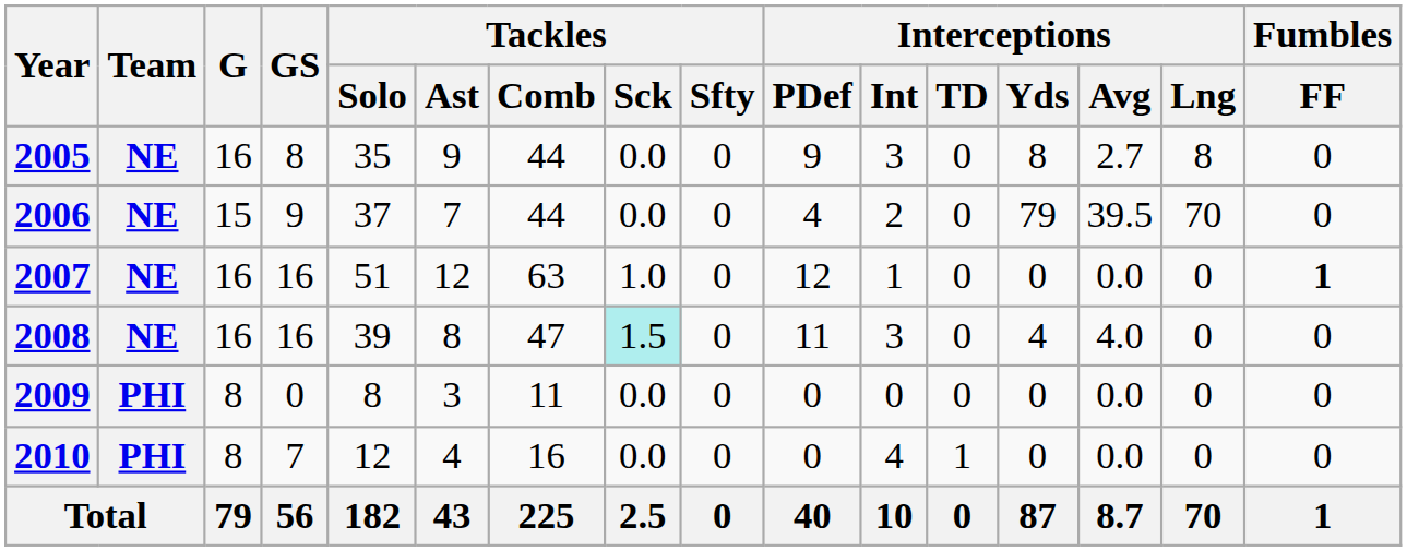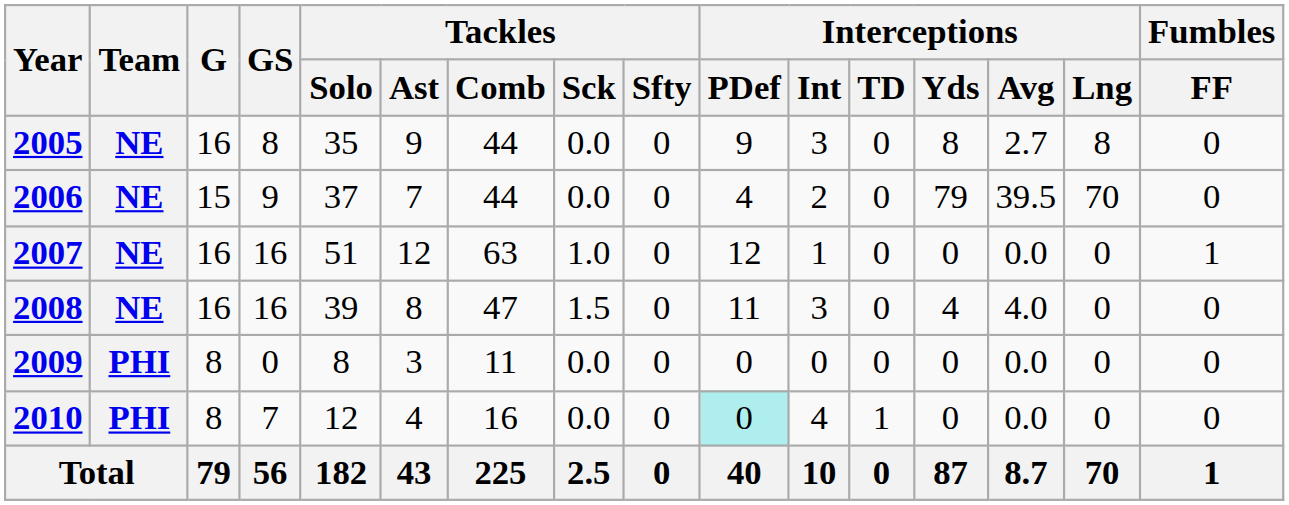2007 | Fumbles / FF: bold -> normal
2008 | Tackles / Sck: paleturquoise background -> no background
2010 | Interceptions / PDef: no background -> paleturquoise background
